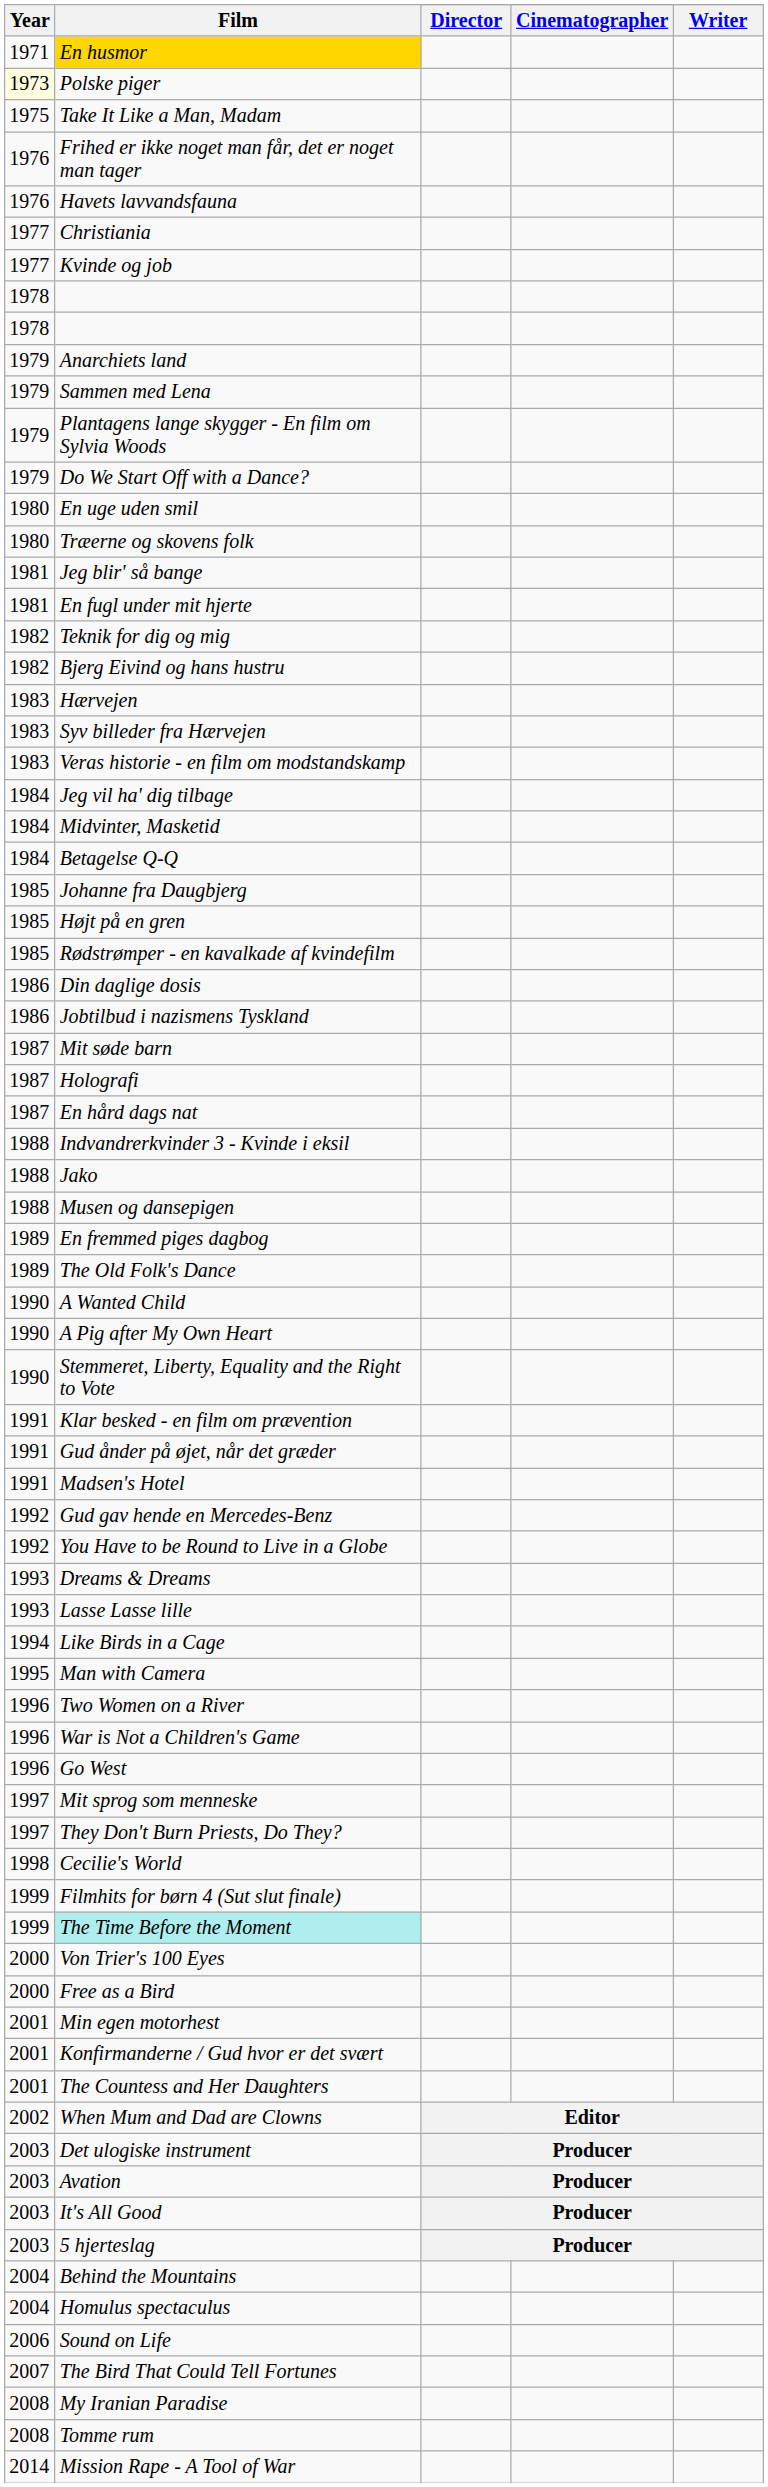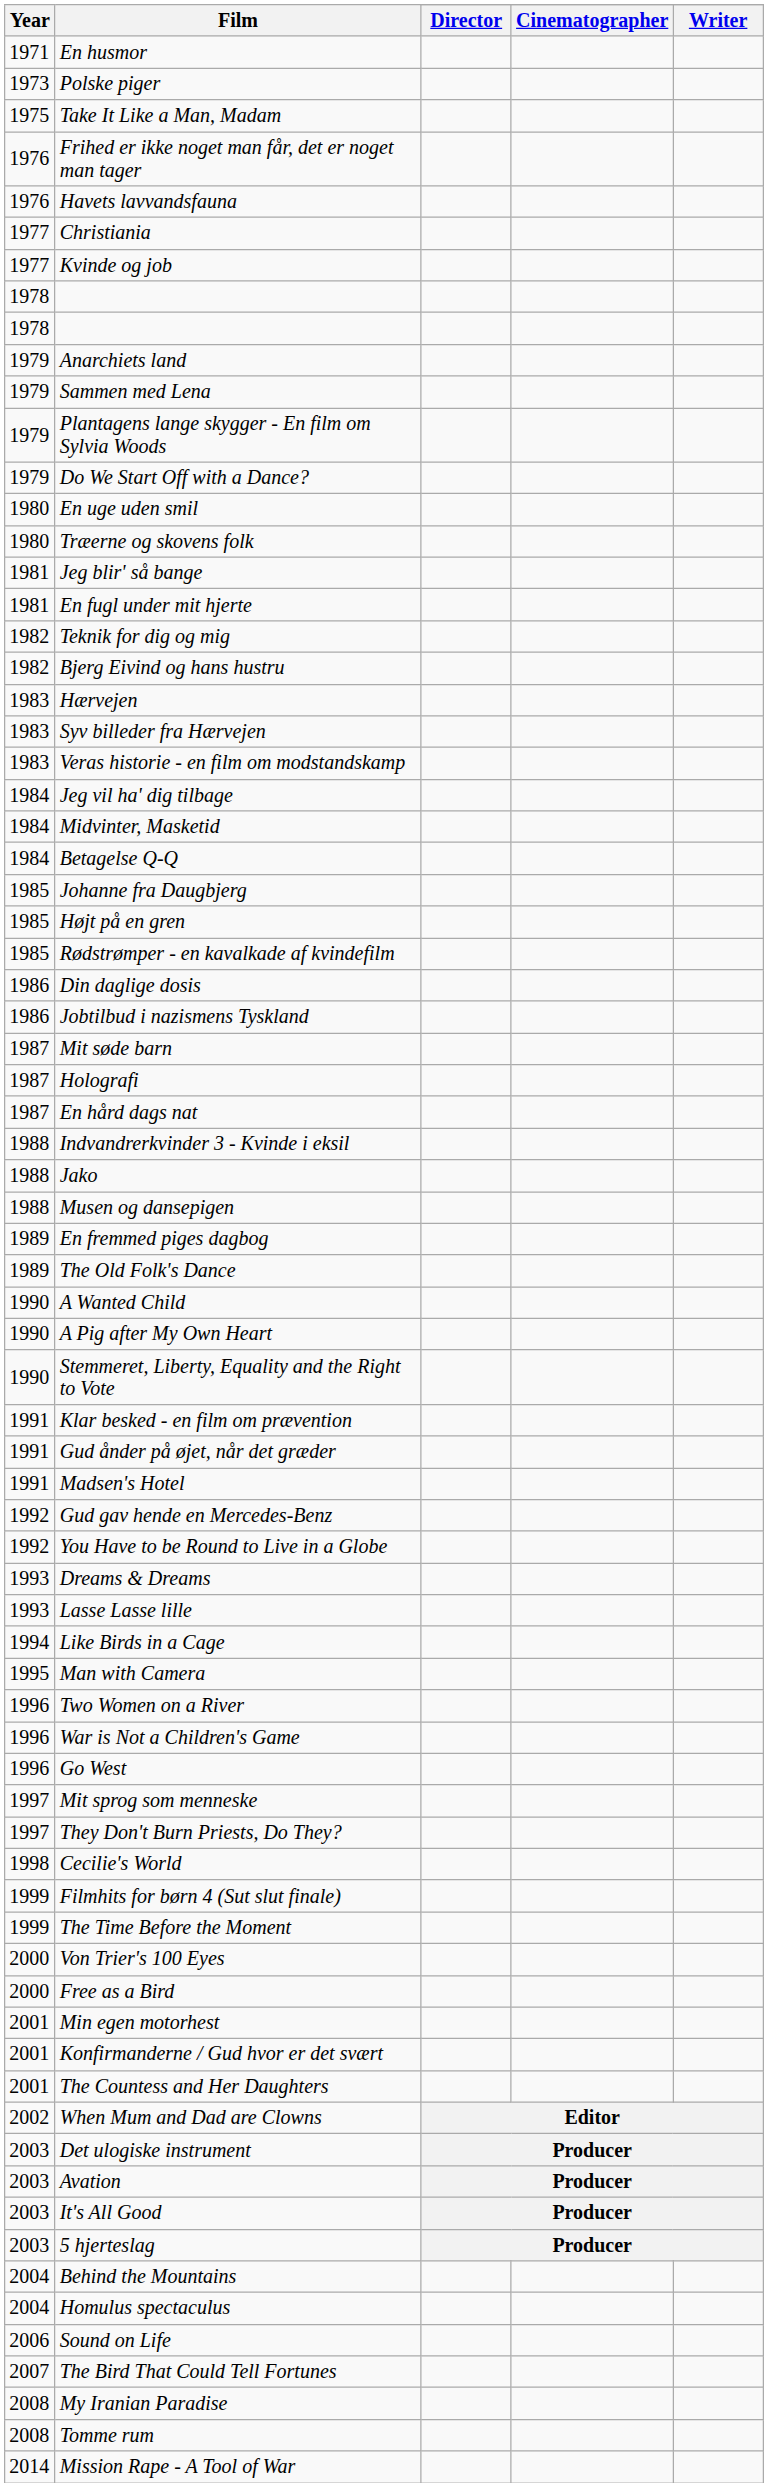En husmor | Film: gold background -> no background
Polske piger | Year: lightyellow background -> no background
The Time Before the Moment | Film: paleturquoise background -> no background
